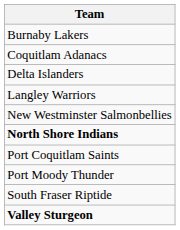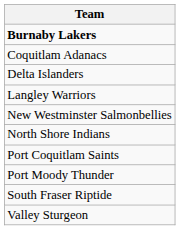row 2 | column 1: normal -> bold
row 7 | column 1: bold -> normal
row 11 | column 1: bold -> normal
